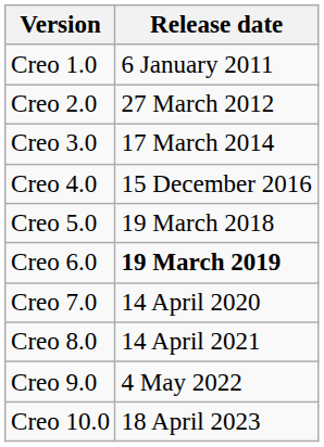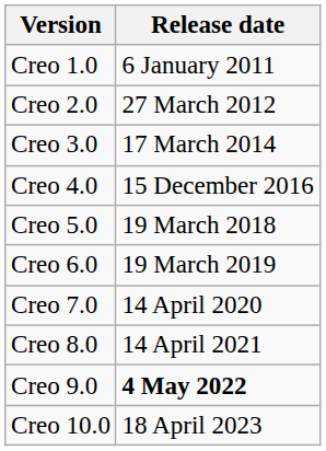Creo 6.0 | Release date: bold -> normal
Creo 9.0 | Release date: normal -> bold
